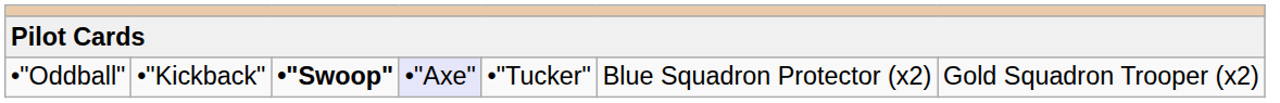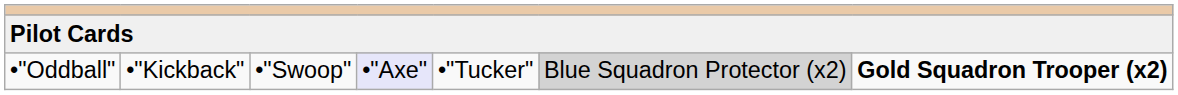•"Oddball" | column 3: bold -> normal
•"Oddball" | column 6: no background -> lightgrey background
•"Oddball" | column 7: normal -> bold
